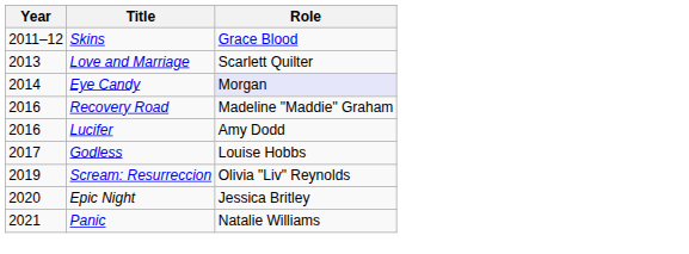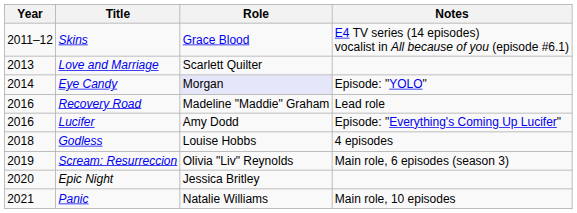+ column: Notes | E4 TV series (14 episodes) vocalist in All because of you (episode #6.1) | Episode: "YOLO" | Lead role | Episode: "Everything's Coming Up Lucifer" | 4 episodes | Main role, 6 episodes (season 3) | Main role, 10 episodes
Godless | Year: 2017 -> 2018
